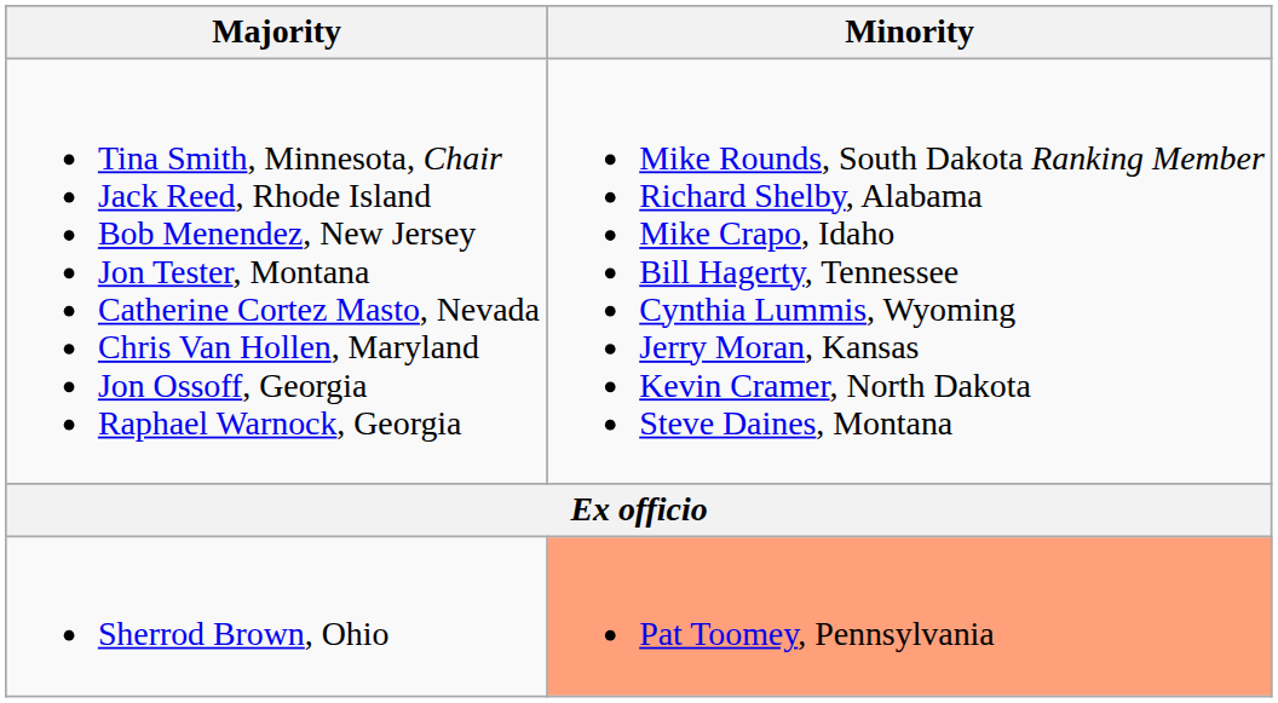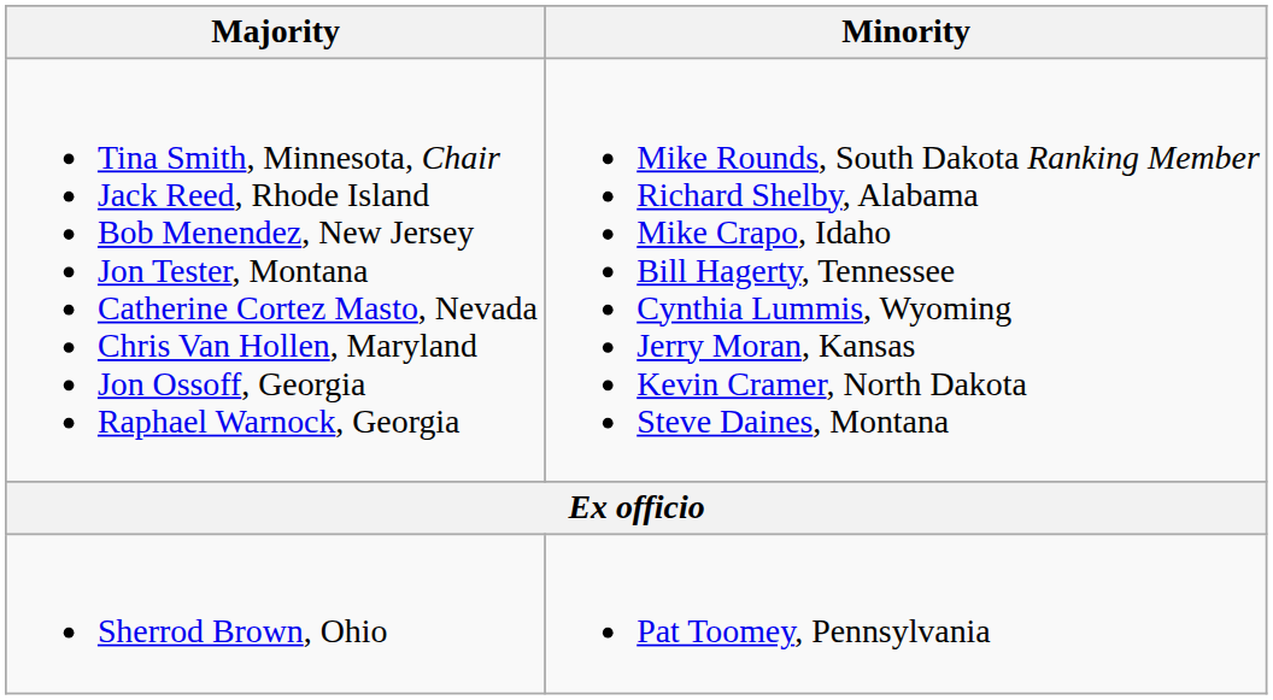Sherrod Brown, Ohio | Minority: lightsalmon background -> no background
